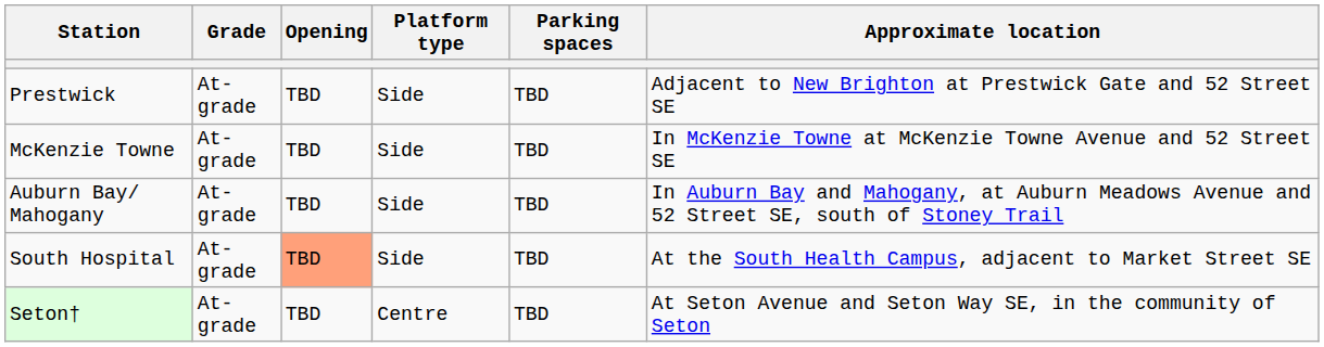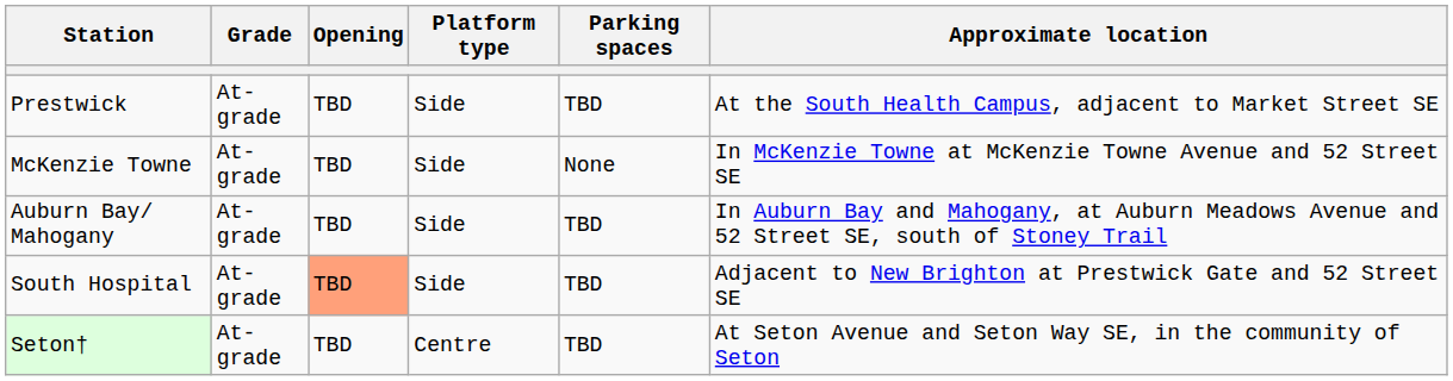Prestwick | Approximate location: Adjacent to New Brighton at Prestwick Gate and 52 Street SE -> At the South Health Campus, adjacent to Market Street SE
McKenzie Towne | Parking spaces: TBD -> None
South Hospital | Approximate location: At the South Health Campus, adjacent to Market Street SE -> Adjacent to New Brighton at Prestwick Gate and 52 Street SE
